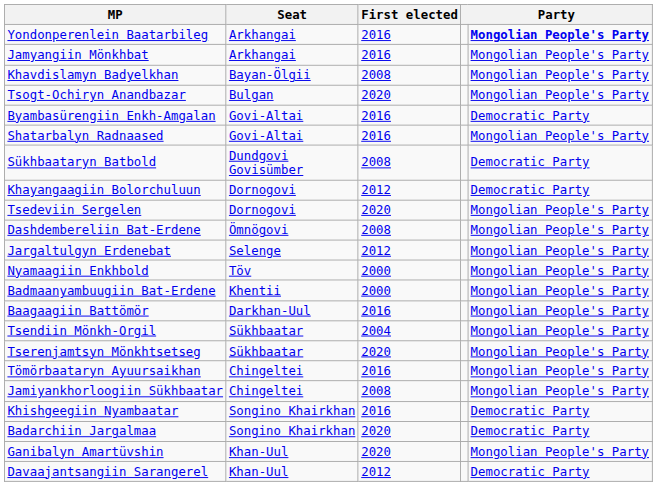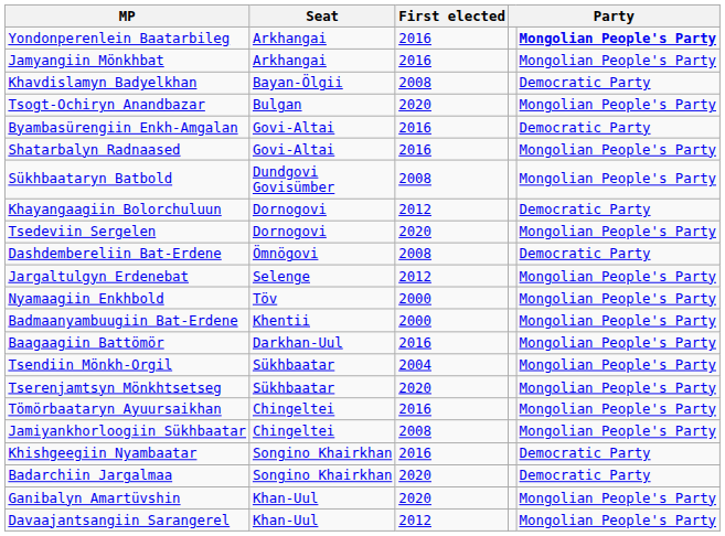Khavdislamyn Badyelkhan | column 5: Mongolian People's Party -> Democratic Party
Sükhbaataryn Batbold | column 5: Democratic Party -> Mongolian People's Party
Dashdembereliin Bat-Erdene | column 5: Mongolian People's Party -> Democratic Party
Davaajantsangiin Sarangerel | column 5: Democratic Party -> Mongolian People's Party
